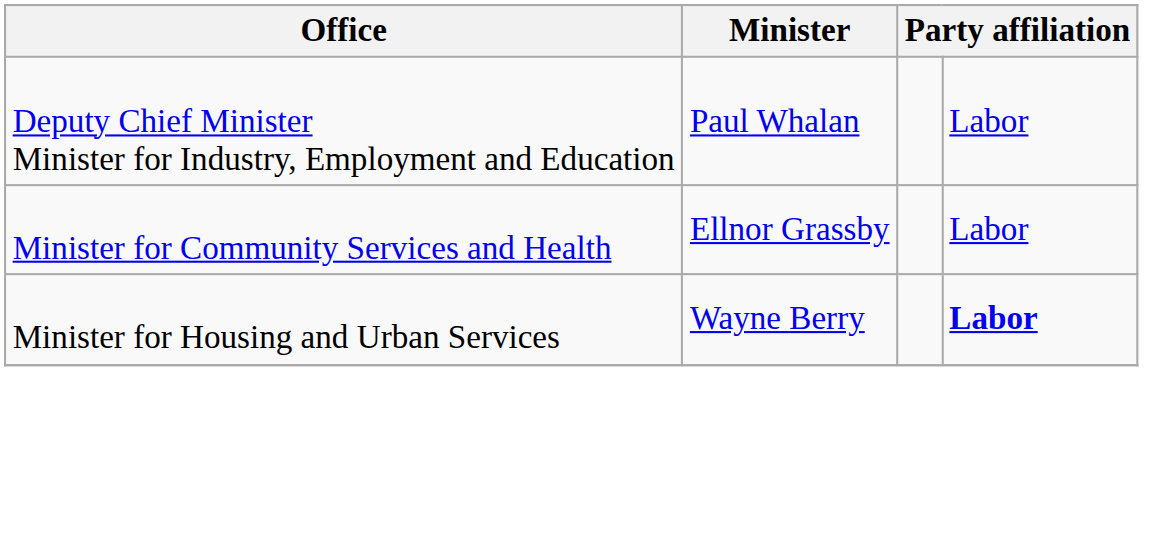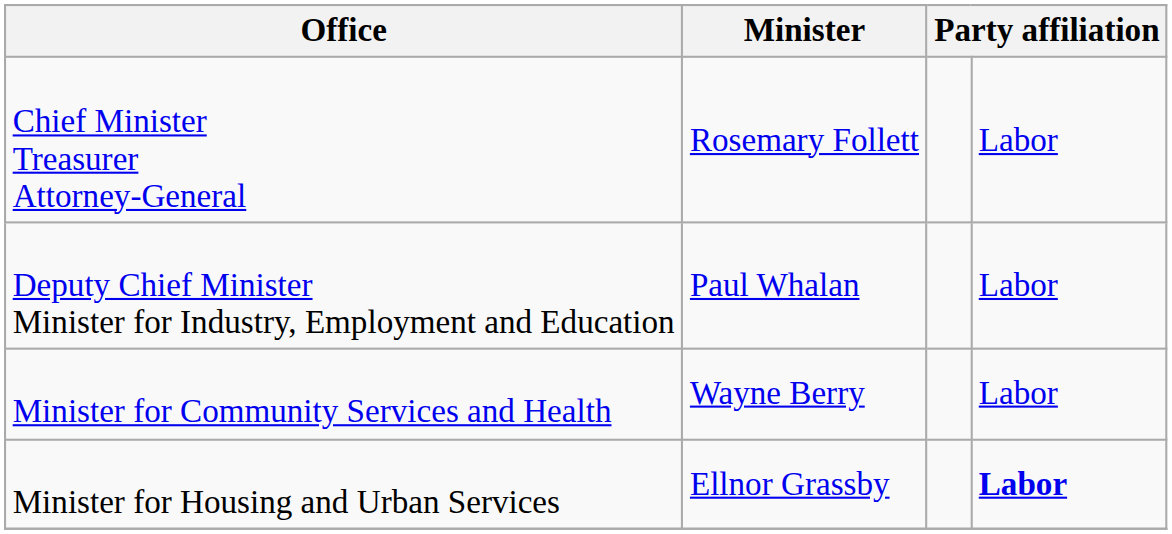+ row: Chief Minister Treasurer Attorney-General | Rosemary Follett | Labor
Minister for Community Services and Health | Minister: Ellnor Grassby -> Wayne Berry
Minister for Housing and Urban Services | Minister: Wayne Berry -> Ellnor Grassby
